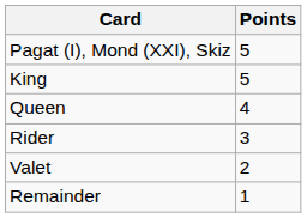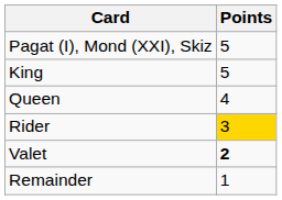Rider | Points: no background -> gold background
Valet | Points: normal -> bold
